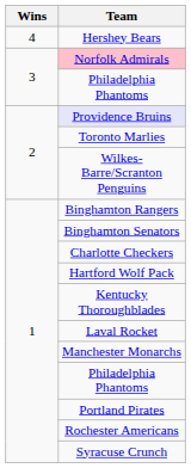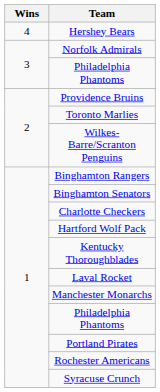row 3 | Team: pink background -> no background
row 5 | Team: lavender background -> no background
